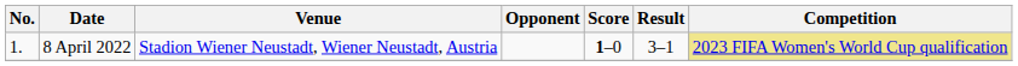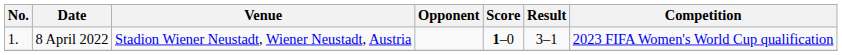8 April 2022 | Competition: khaki background -> no background
